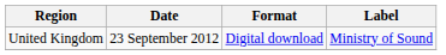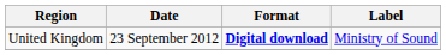United Kingdom | Format: normal -> bold
